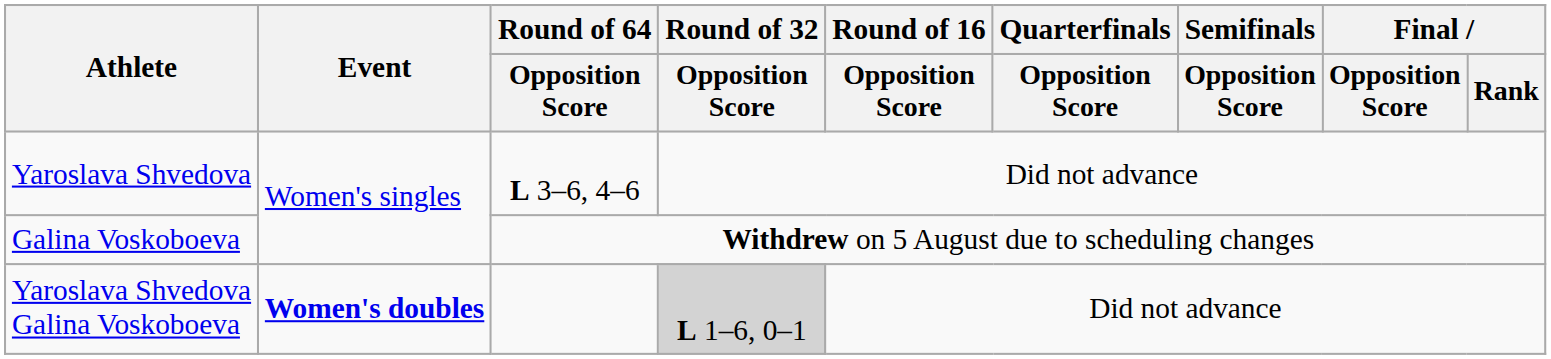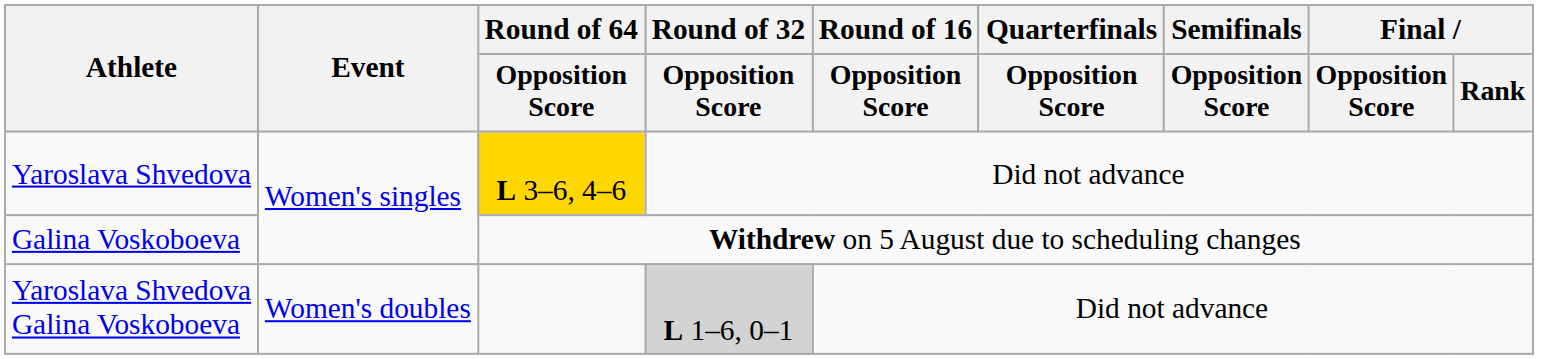Yaroslava Shvedova | Round of 64 / Opposition Score: no background -> gold background
Yaroslava Shvedova Galina Voskoboeva | Event: bold -> normal
